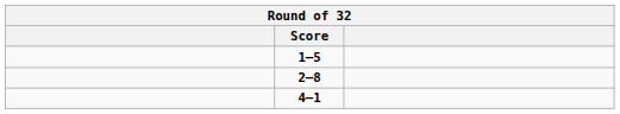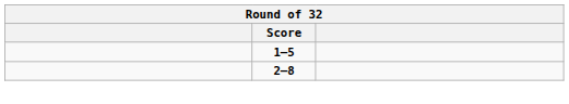- row: 4–1
